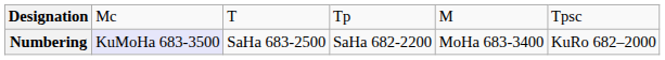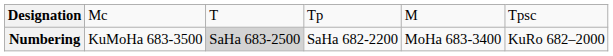Numbering | column 2: lavender background -> no background
Numbering | column 3: no background -> lightgrey background
